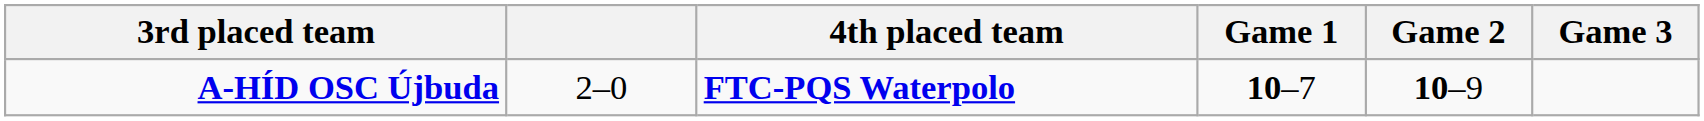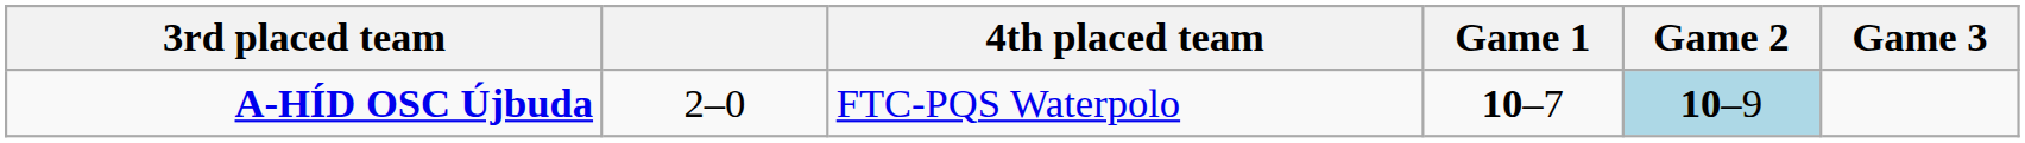A-HÍD OSC Újbuda | 4th placed team: bold -> normal
A-HÍD OSC Újbuda | Game 2: no background -> lightblue background
